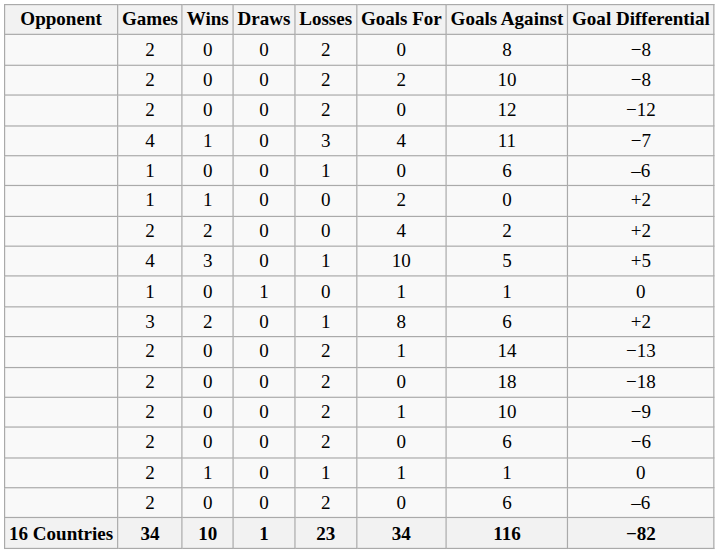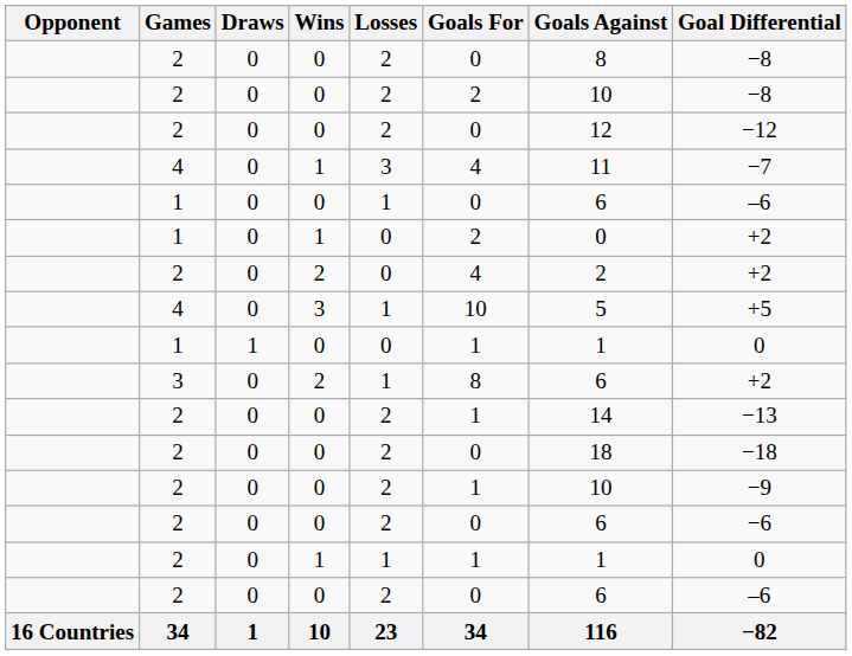columns swapped: Wins <-> Draws
